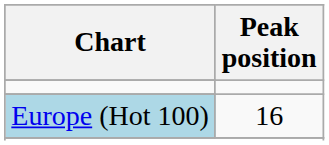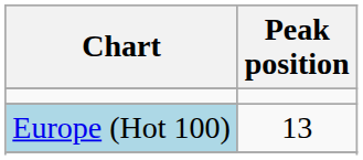row 3 | Peak position: 16 -> 13
